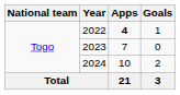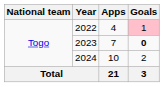2022 | Apps: bold -> normal
2022 | Goals: no background -> pink background
2023 | Goals: normal -> bold
